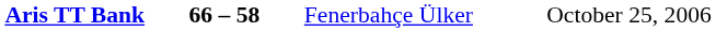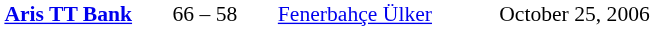Aris TT Bank | column 2: bold -> normal
